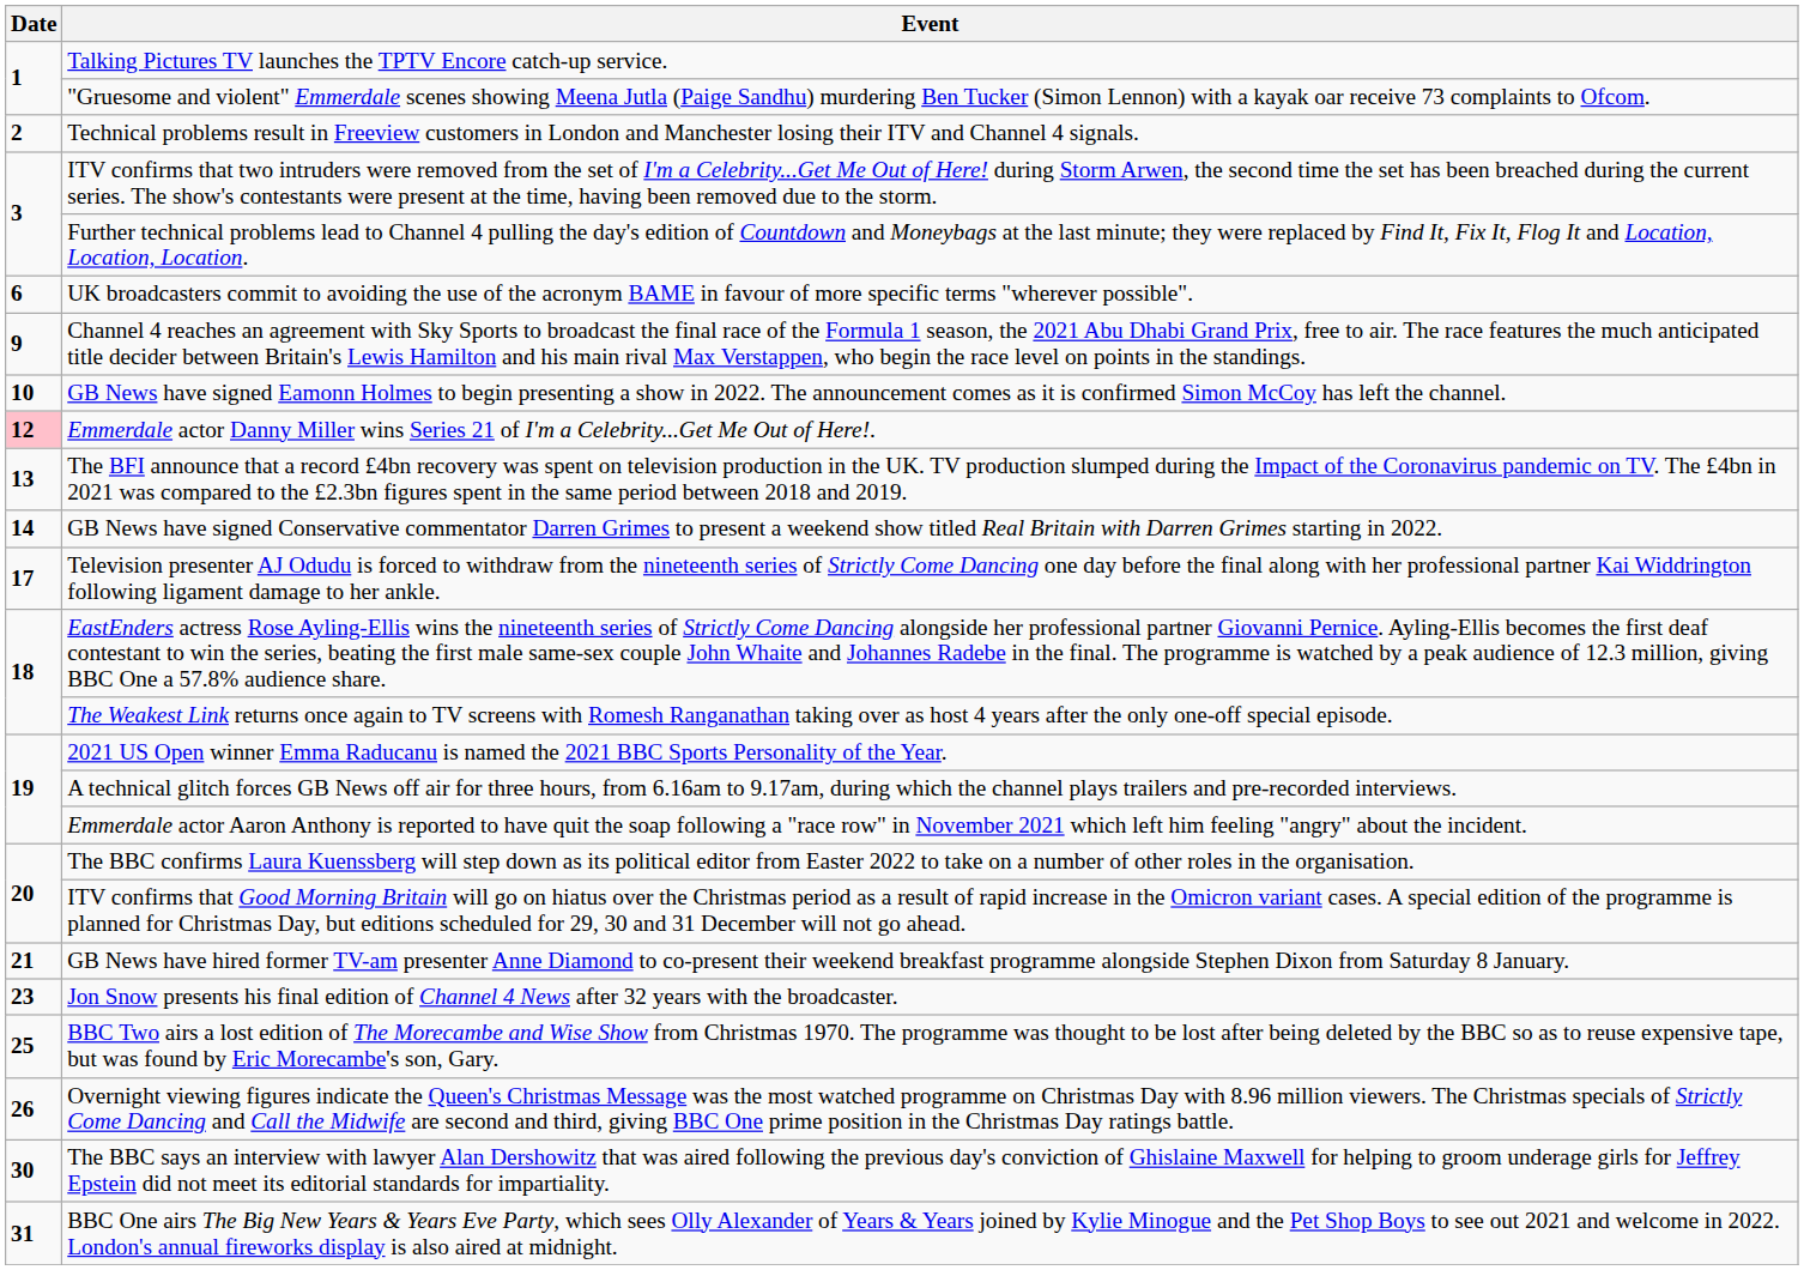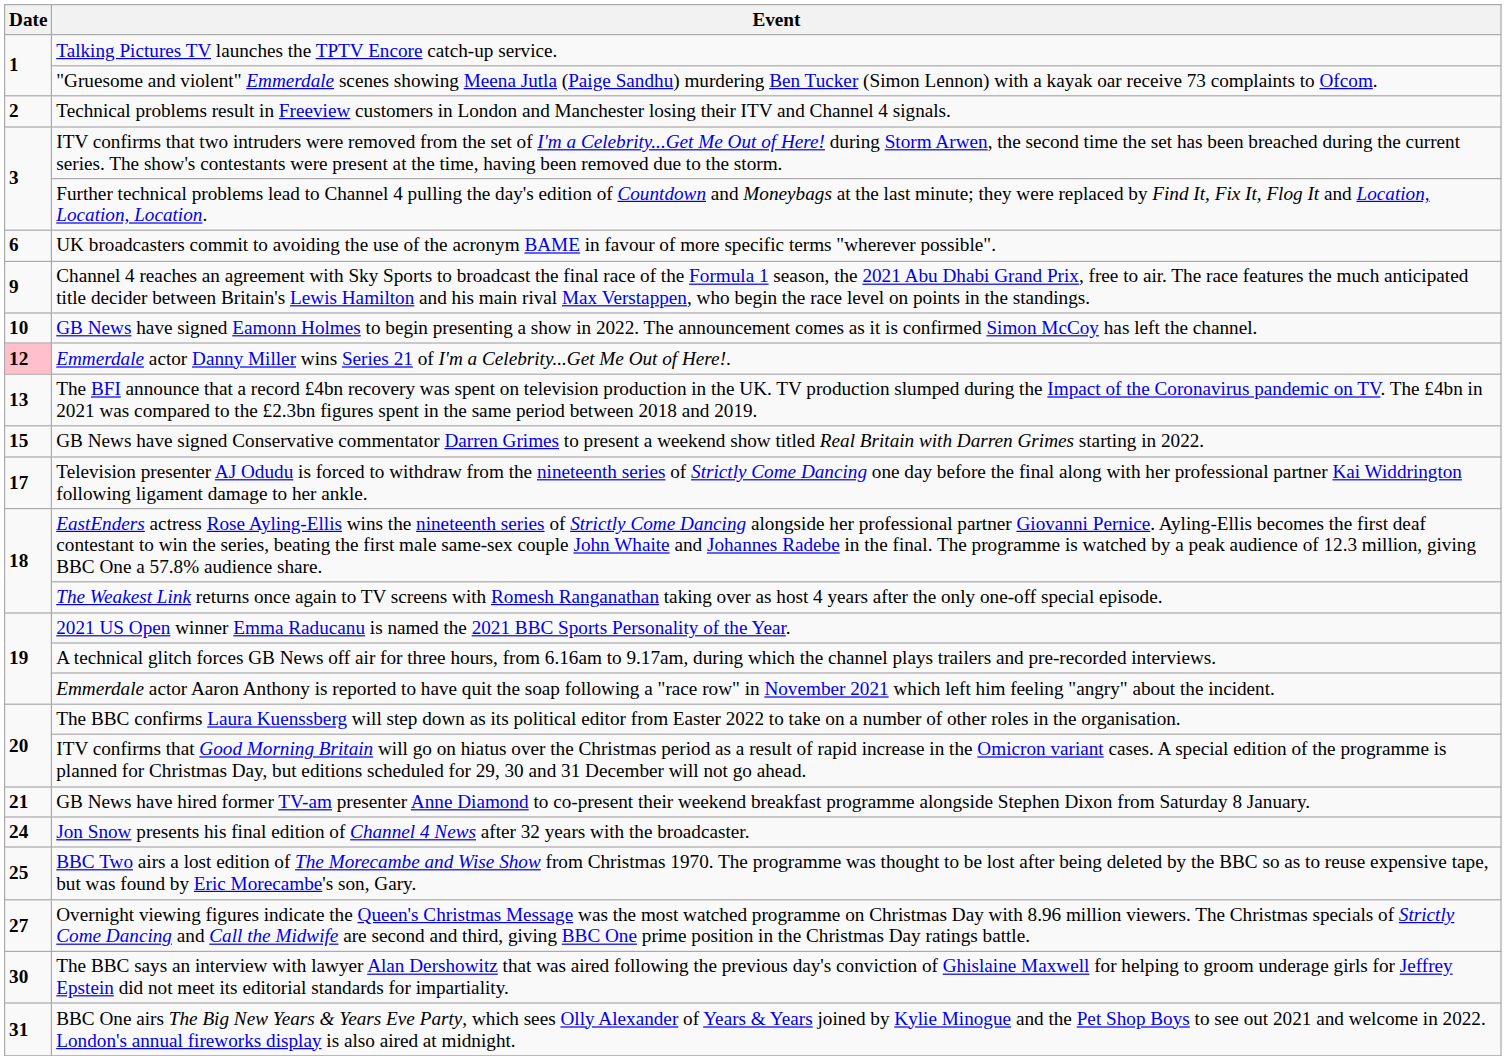row 12 | Date: 14 -> 15
row 22 | Date: 23 -> 24
row 24 | Date: 26 -> 27
